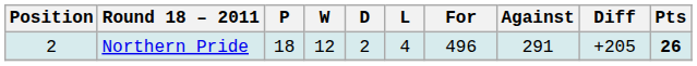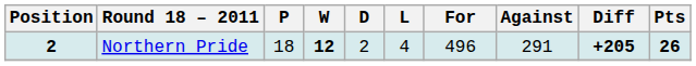Northern Pride | Position: normal -> bold
Northern Pride | W: normal -> bold
Northern Pride | Diff: normal -> bold
